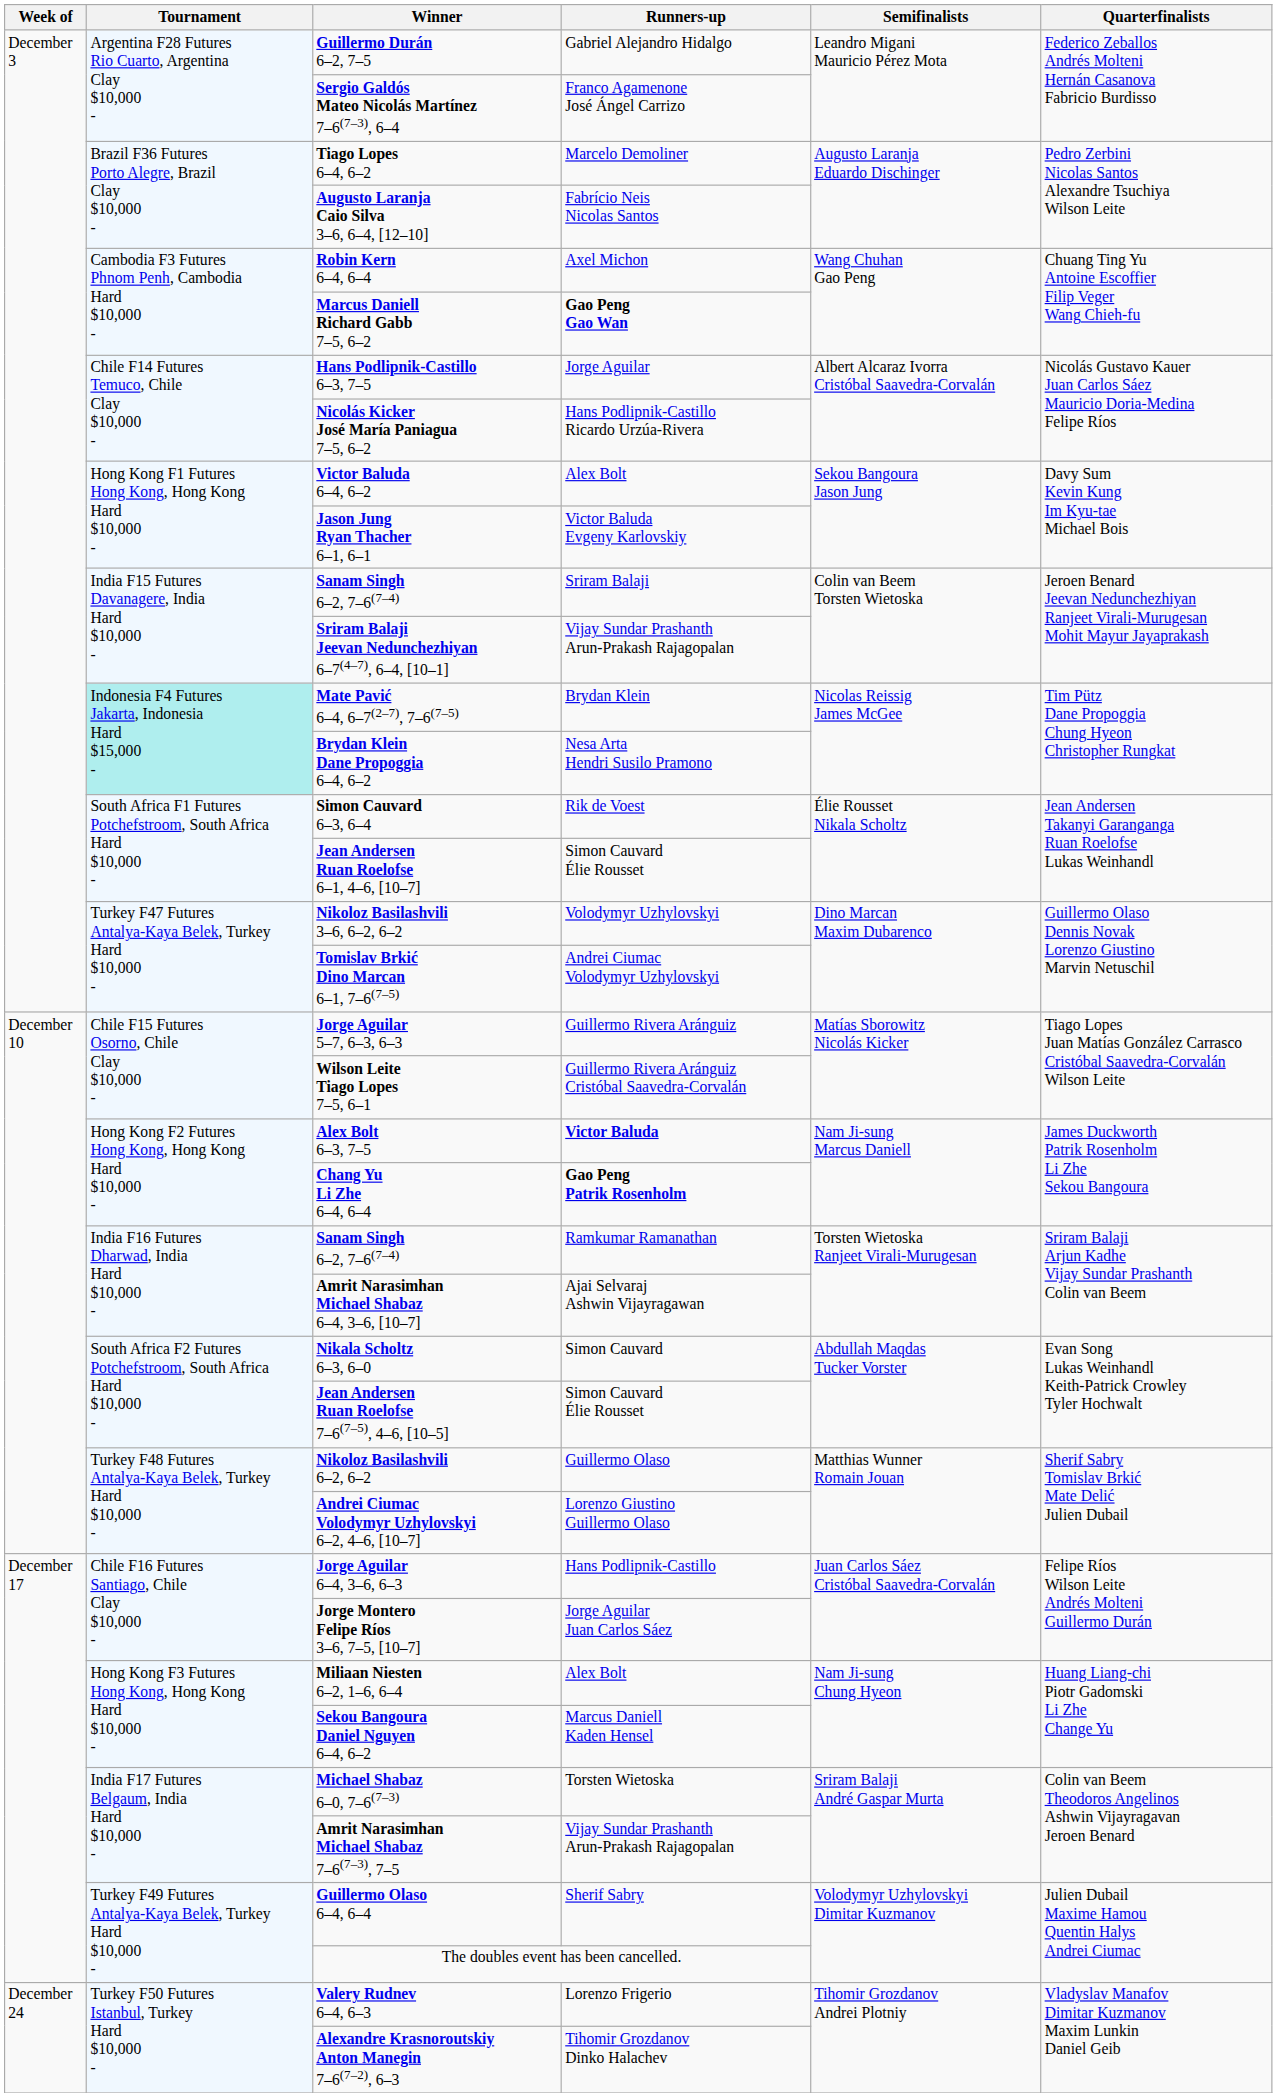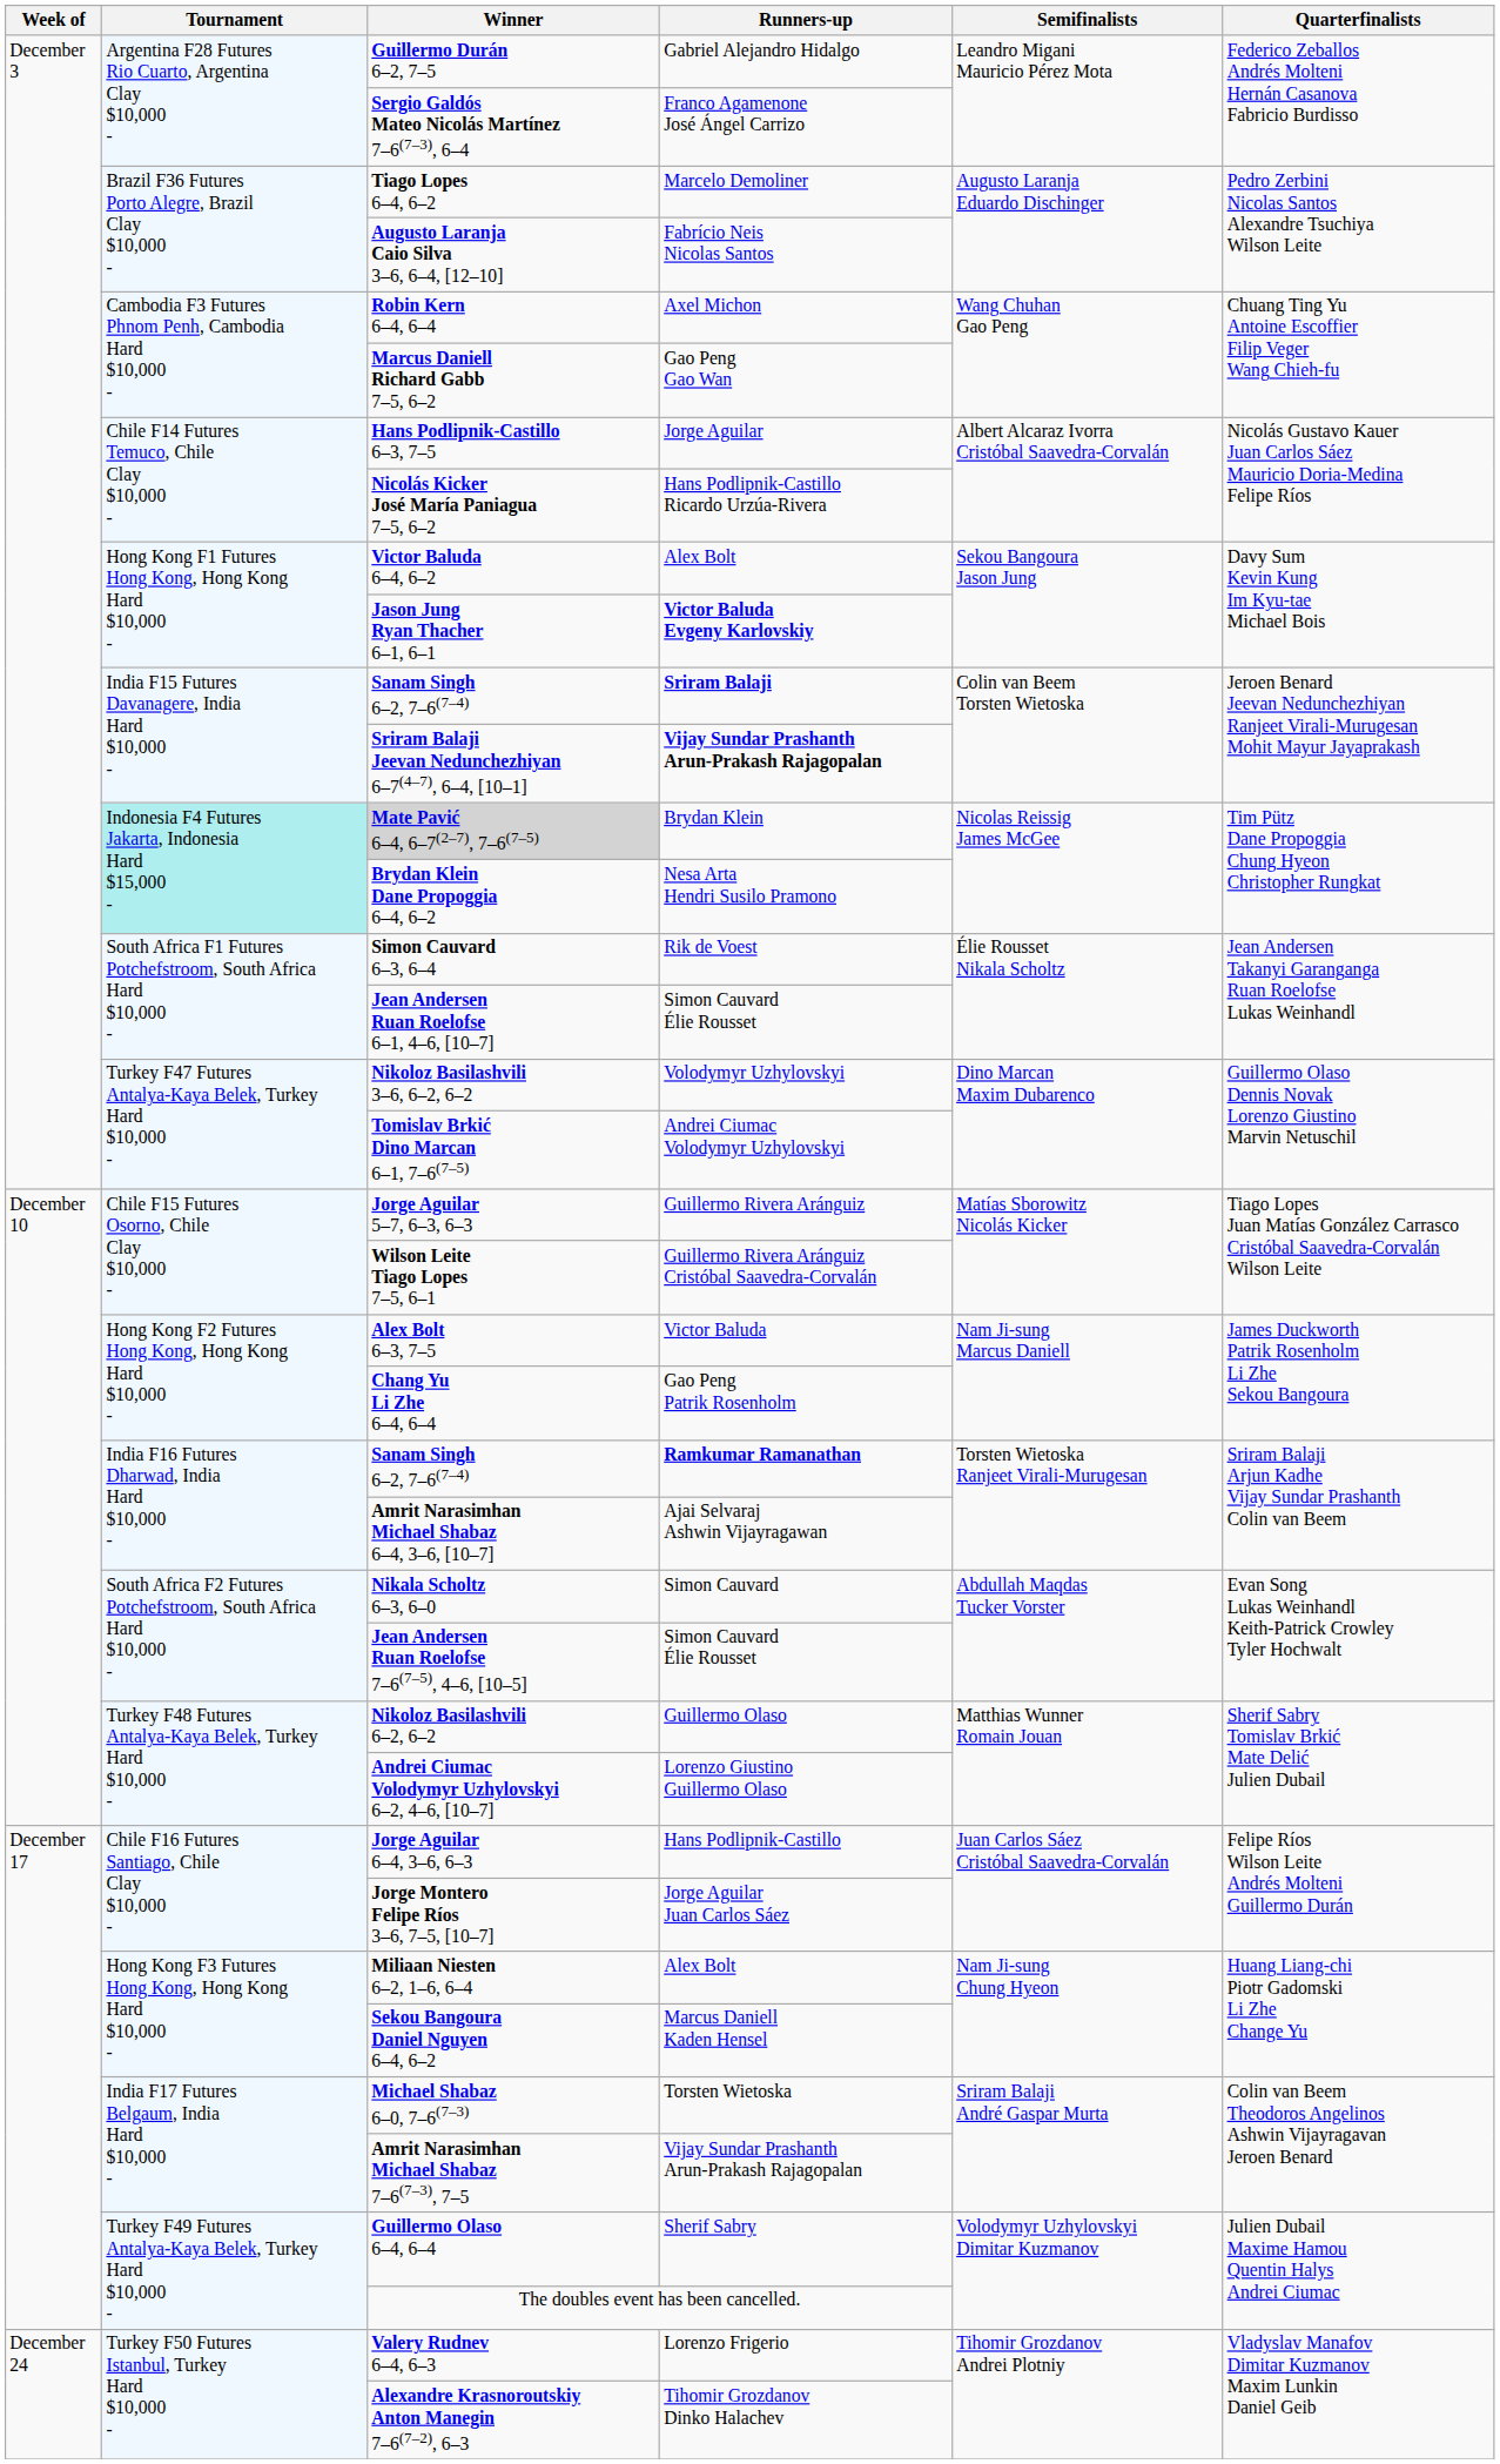Marcus Daniell Richard Gabb 7–5, 6–2 | Runners-up: bold -> normal
Jason Jung Ryan Thacher 6–1, 6–1 | Runners-up: normal -> bold
Sanam Singh 6–2, 7–6(7–4) / Sriram Balaji | Runners-up: normal -> bold
Sriram Balaji Jeevan Nedunchezhiyan 6–7(4–7), 6–4, [10–1] | Runners-up: normal -> bold
Mate Pavić 6–4, 6–7(2–7), 7–6(7–5) | Winner: no background -> lightgrey background
Alex Bolt 6–3, 7–5 | Runners-up: bold -> normal
Chang Yu Li Zhe 6–4, 6–4 | Runners-up: bold -> normal
Sanam Singh 6–2, 7–6(7–4) / Ramkumar Ramanathan | Runners-up: normal -> bold
